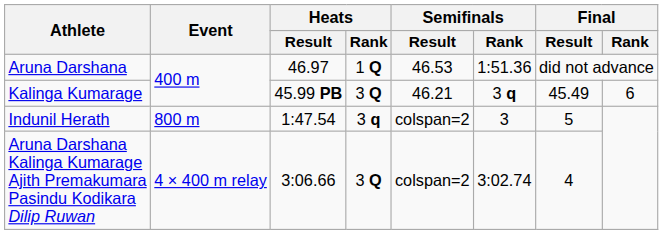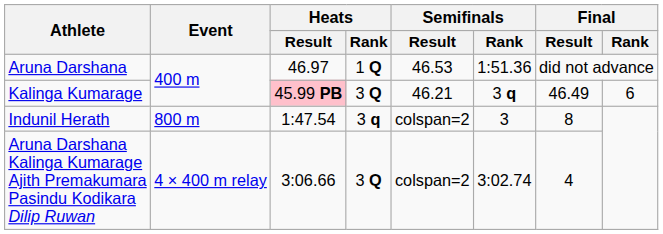Kalinga Kumarage | Heats / Result: no background -> pink background
Kalinga Kumarage | Final / Result: 45.49 -> 46.49
Indunil Herath | Final / Result: 5 -> 8
